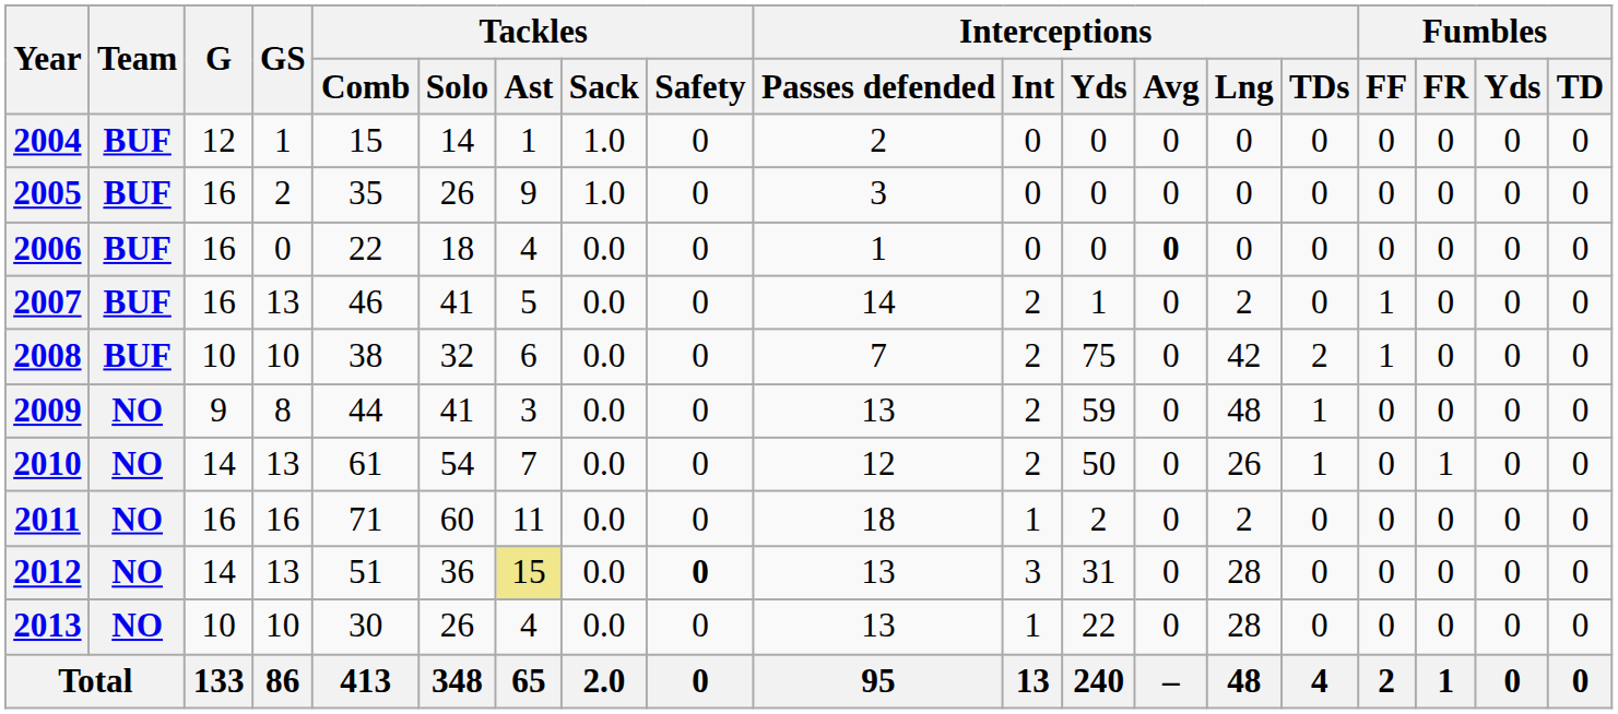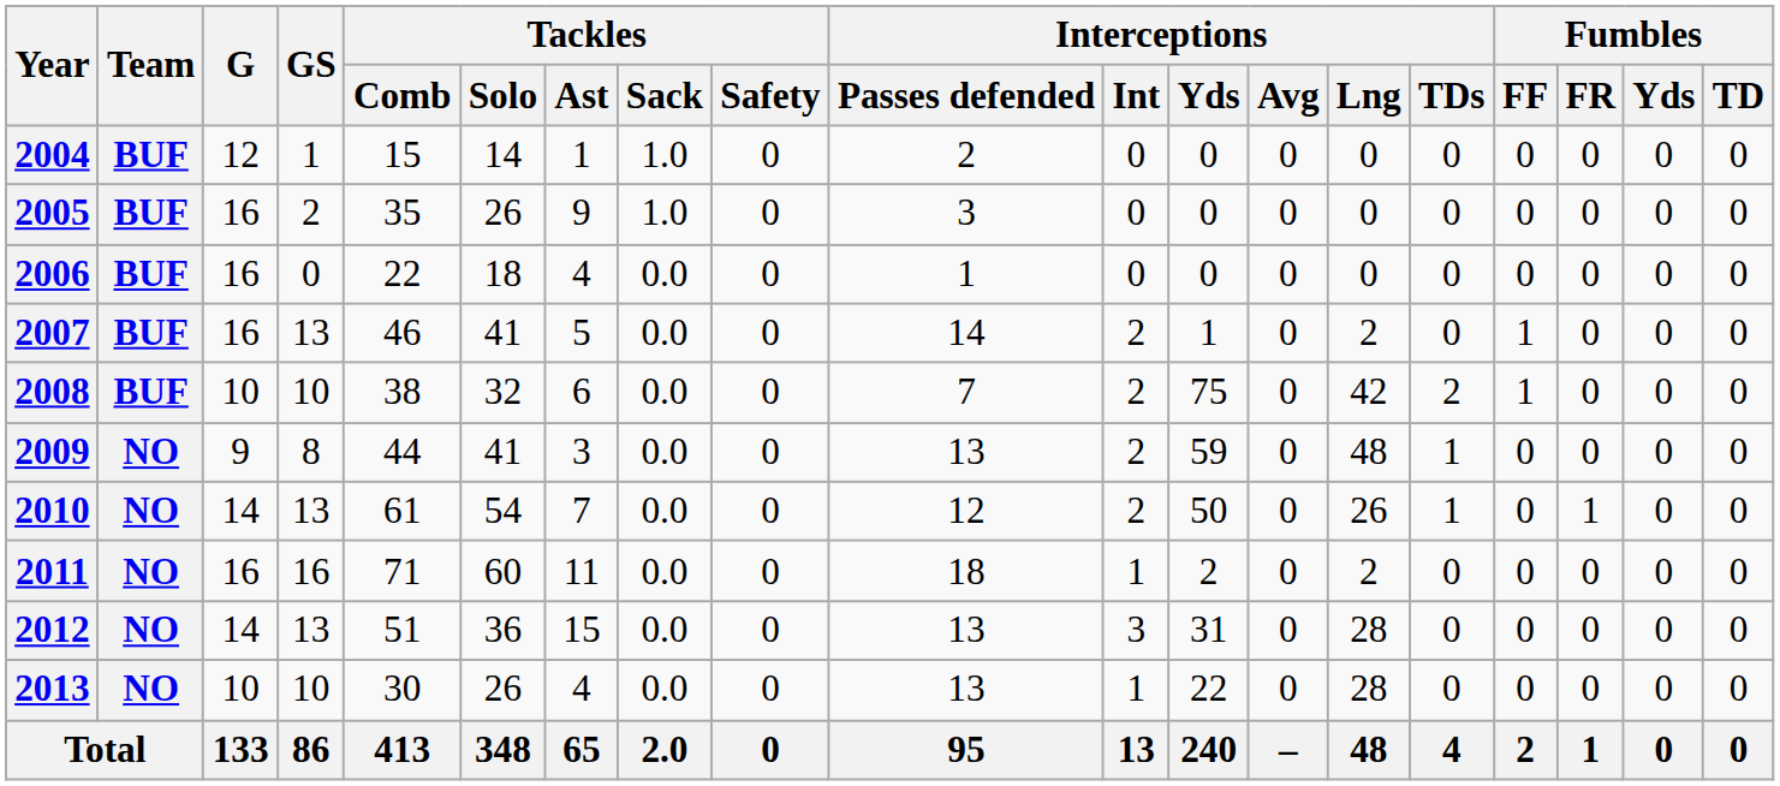2006 | Interceptions / Avg: bold -> normal
2012 | Tackles / Ast: khaki background -> no background
2012 | Tackles / Safety: bold -> normal
